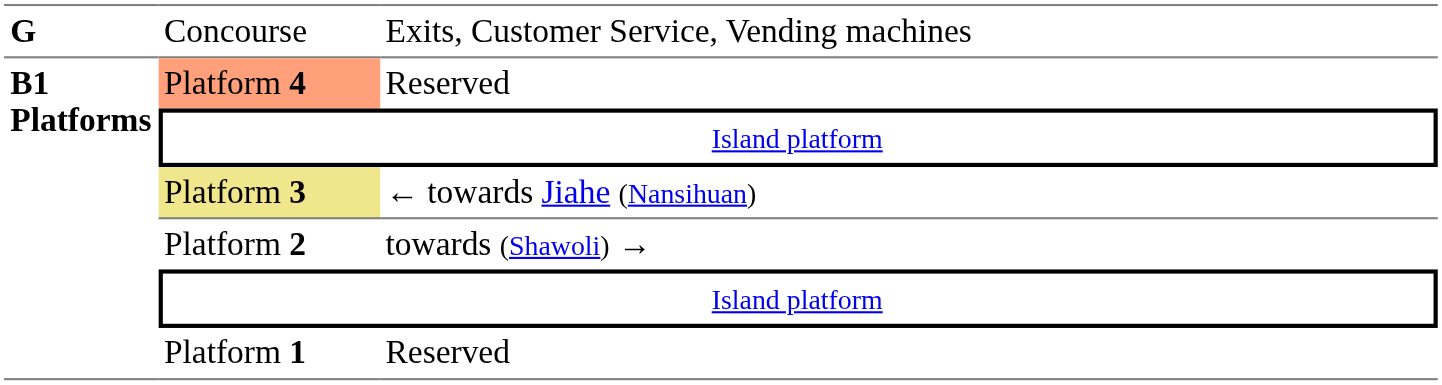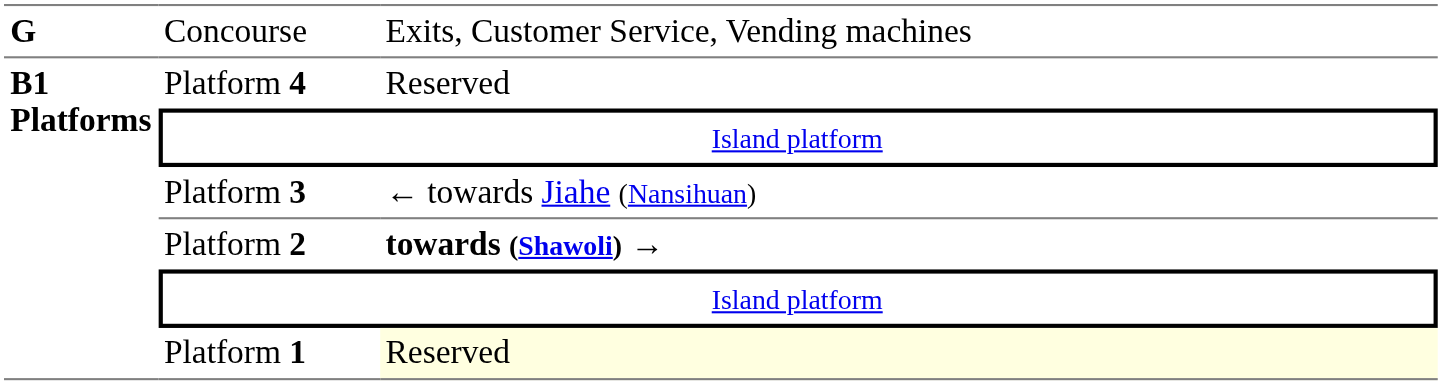Platform 4 | column 2: lightsalmon background -> no background
Platform 3 | column 2: khaki background -> no background
Platform 2 | column 3: normal -> bold
Platform 1 | column 3: no background -> lightyellow background
